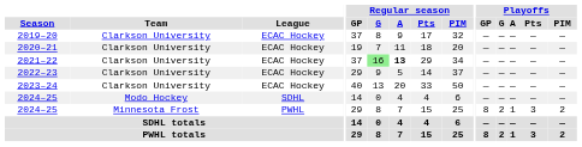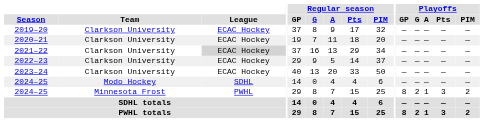2021–22 | League: no background -> lightgrey background
2021–22 | Regular season / G: lightgreen background -> no background
2021–22 | Regular season / A: bold -> normal
